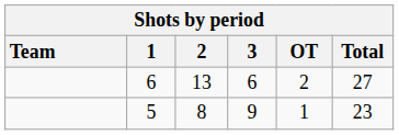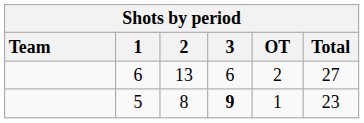5 | 3: normal -> bold
